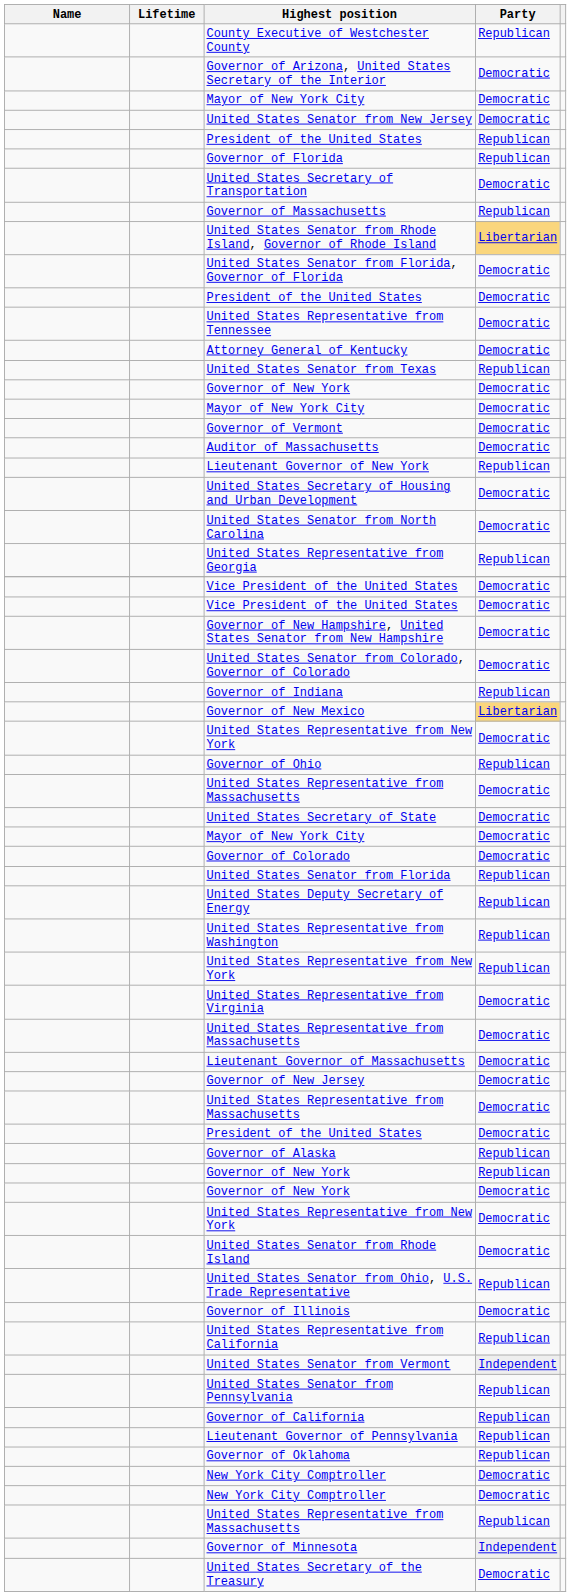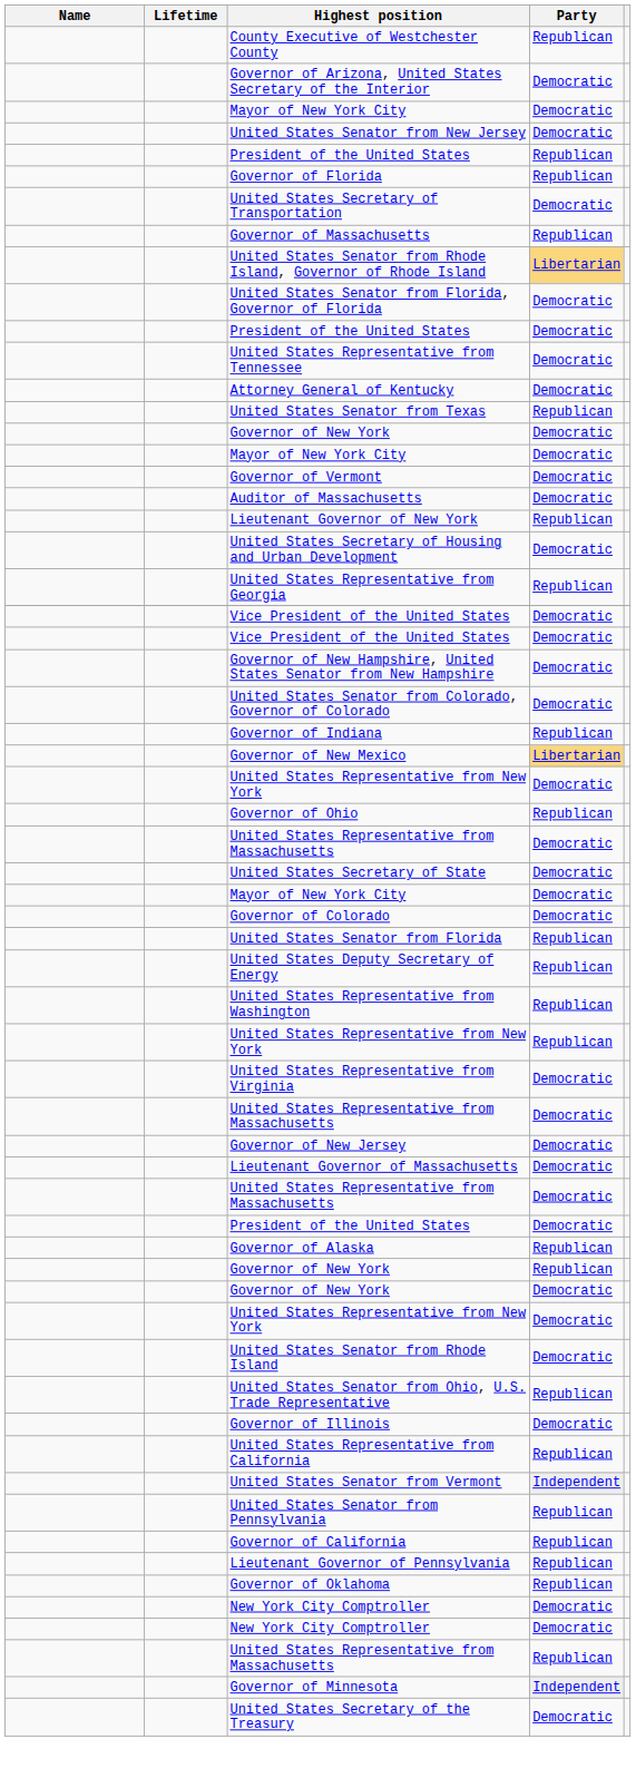- row: United States Senator from North Carolina | Democratic
rows swapped: Lieutenant Governor of Massachusetts <-> Governor of New Jersey
